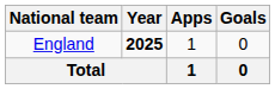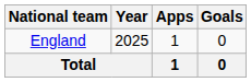England | Year: bold -> normal
